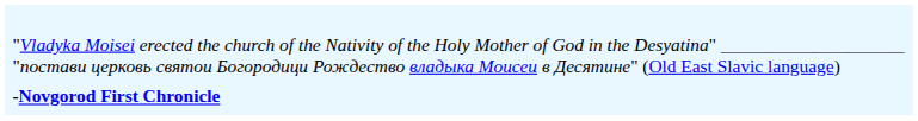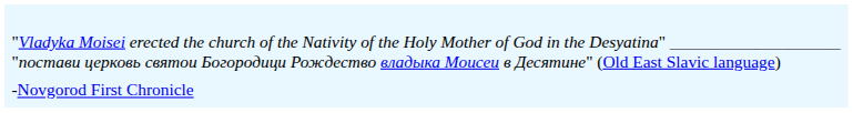row 2 | column 1: bold -> normal
